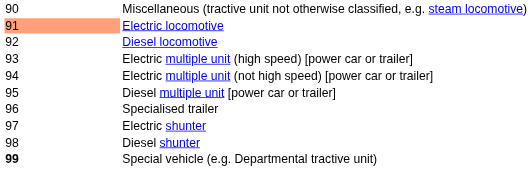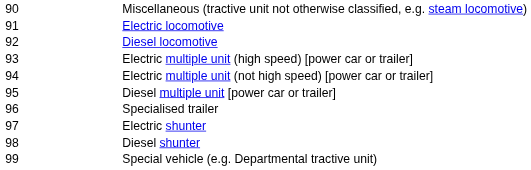Electric locomotive | column 1: lightsalmon background -> no background
Special vehicle (e.g. Departmental tractive unit) | column 1: bold -> normal
